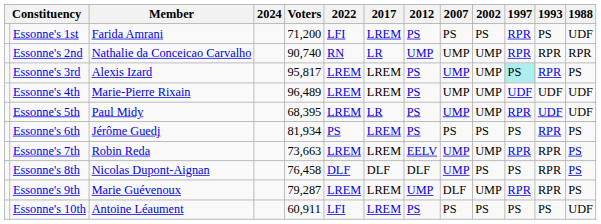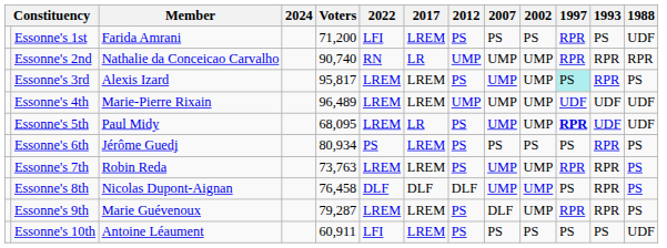Essonne's 4th | 2012: PS -> UMP
Essonne's 5th | Voters: 68,395 -> 68,095
Essonne's 5th | 1997: normal -> bold
Essonne's 6th | Voters: 81,934 -> 80,934
Essonne's 7th | Voters: 73,663 -> 73,763
Essonne's 7th | 2012: EELV -> PS
Essonne's 8th | 2002: PS -> UMP
Essonne's 9th | 2012: UMP -> PS
